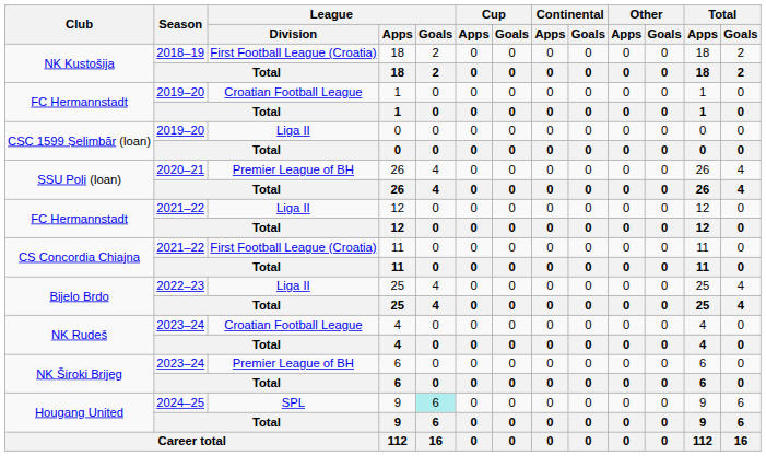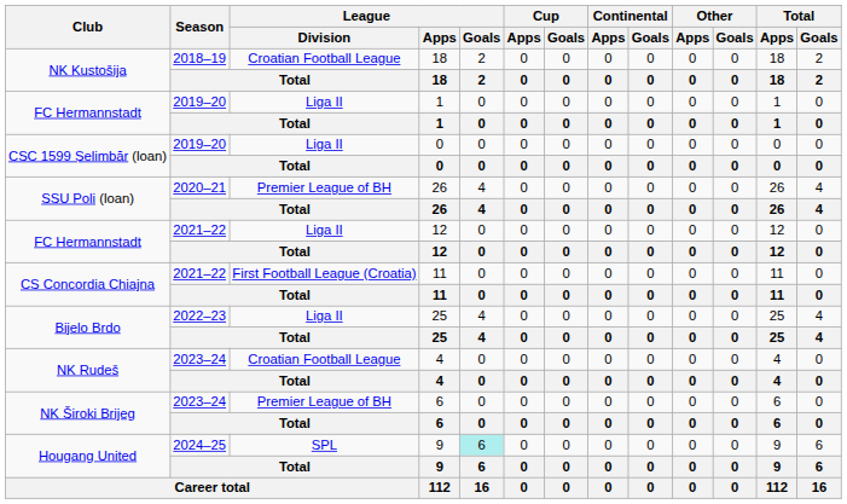row 3 | League / Division: First Football League (Croatia) -> Croatian Football League
row 5 | League / Division: Croatian Football League -> Liga II
